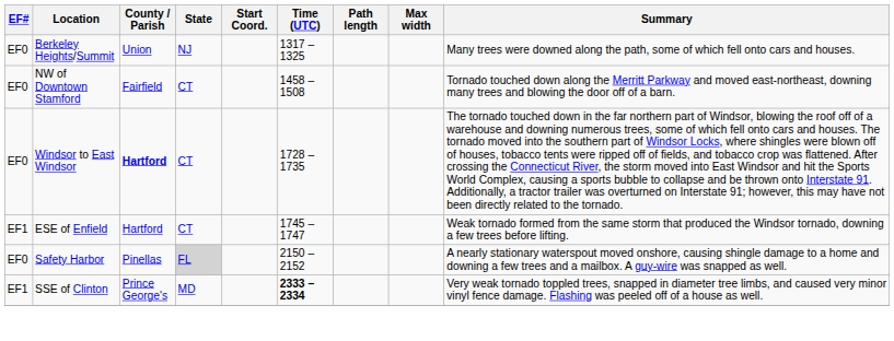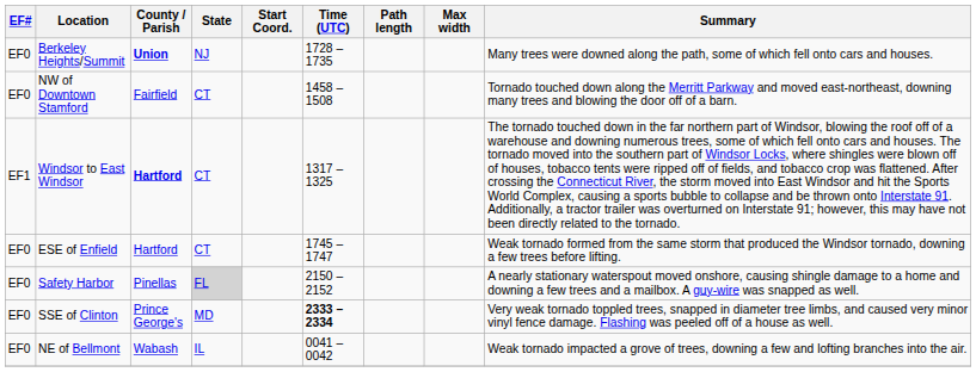Berkeley Heights/Summit | County / Parish: normal -> bold
Berkeley Heights/Summit | Time (UTC): 1317 – 1325 -> 1728 – 1735
Windsor to East Windsor | EF#: EF0 -> EF1
Windsor to East Windsor | Time (UTC): 1728 – 1735 -> 1317 – 1325
ESE of Enfield | EF#: EF1 -> EF0
SSE of Clinton | EF#: EF1 -> EF0
+ row: EF0 | NE of Bellmont | Wabash | IL | 0041 – 0042 | Weak tornado impacted a grove of trees, downing a few and lofting branches into the air.
